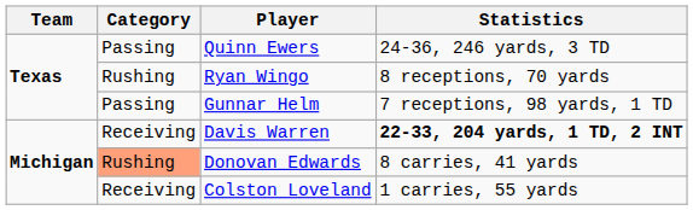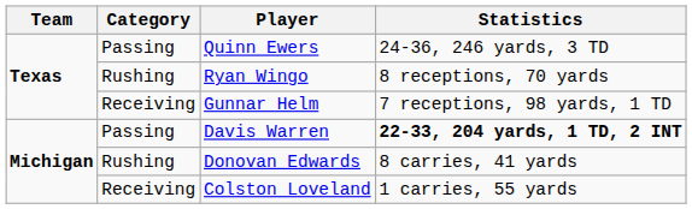Gunnar Helm | Category: Passing -> Receiving
Davis Warren | Category: Receiving -> Passing
Donovan Edwards | Category: lightsalmon background -> no background
